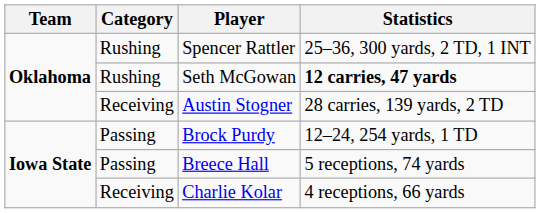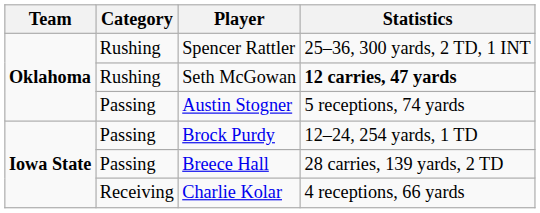Austin Stogner | Category: Receiving -> Passing
Austin Stogner | Statistics: 28 carries, 139 yards, 2 TD -> 5 receptions, 74 yards
Breece Hall | Statistics: 5 receptions, 74 yards -> 28 carries, 139 yards, 2 TD
